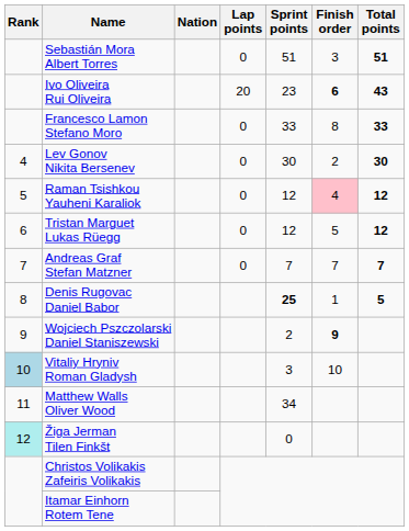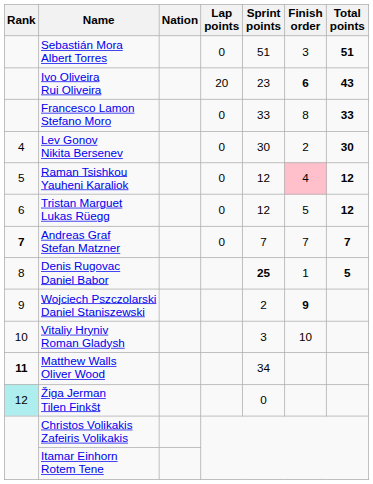Andreas Graf Stefan Matzner | Rank: normal -> bold
Vitaliy Hryniv Roman Gladysh | Rank: lightblue background -> no background
Matthew Walls Oliver Wood | Rank: normal -> bold
